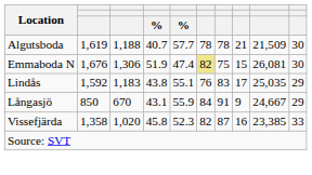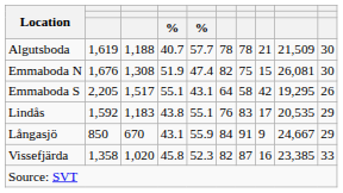Emmaboda N | column 3: 1,306 -> 1,308
Emmaboda N | column 6: khaki background -> no background
+ row: Emmaboda S | 2,205 | 1,517 | 55.1 | 43.1 | 64 | 58 | 42 | 19,295 | 26
Lindås | column 9: 25,035 -> 20,535
